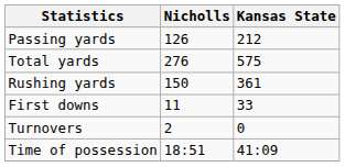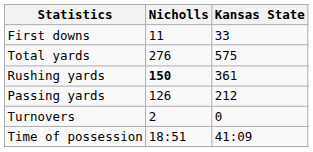rows swapped: First downs <-> Passing yards
Rushing yards | Nicholls: normal -> bold
